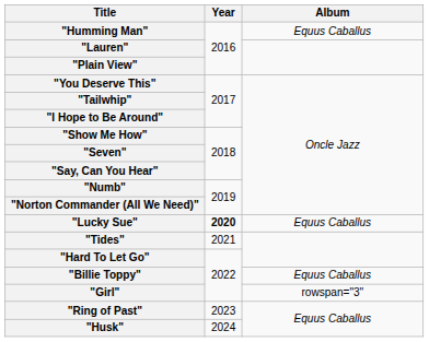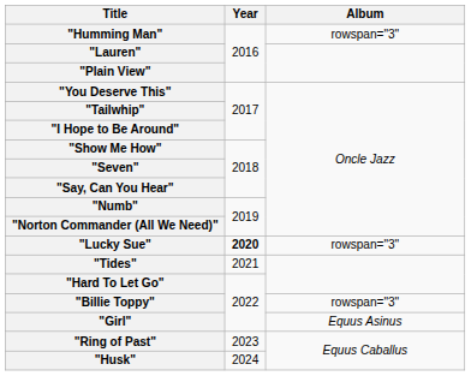"Humming Man" | Album: Equus Caballus -> rowspan="3"
"Lucky Sue" | Album: Equus Caballus -> rowspan="3"
"Billie Toppy" | Album: Equus Caballus -> rowspan="3"
"Girl" | Album: rowspan="3" -> Equus Asinus
